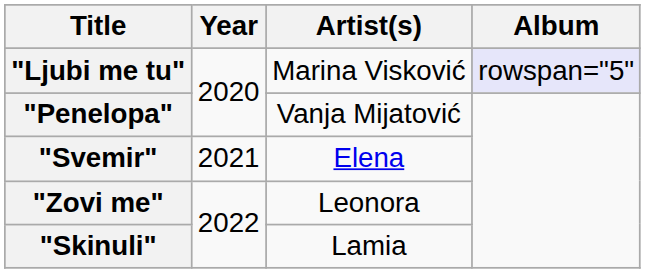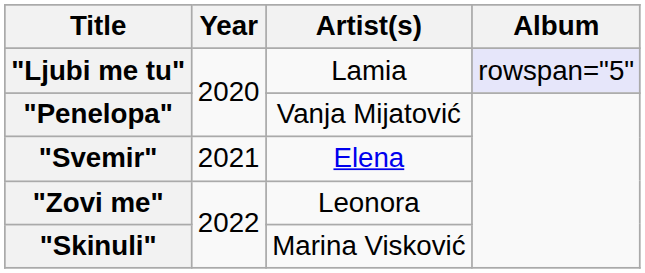"Ljubi me tu" | Artist(s): Marina Visković -> Lamia
"Skinuli" | Artist(s): Lamia -> Marina Visković
